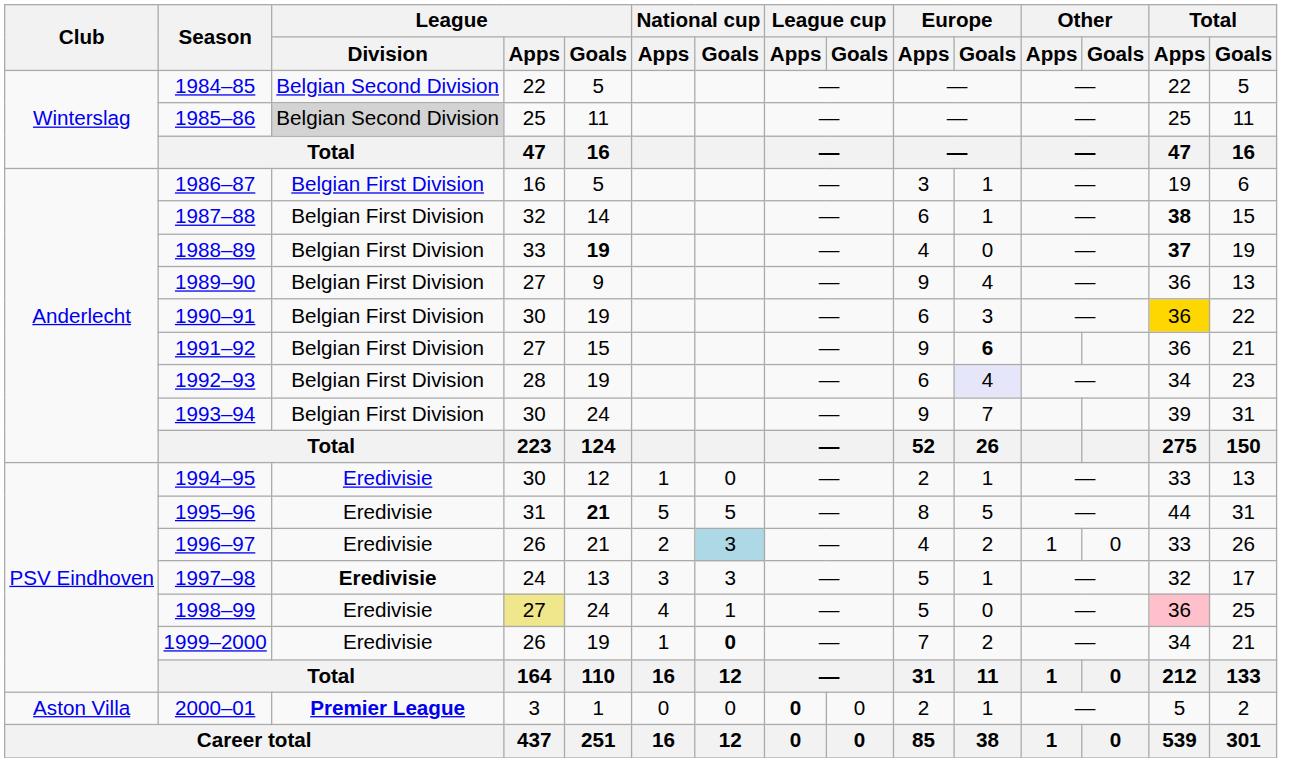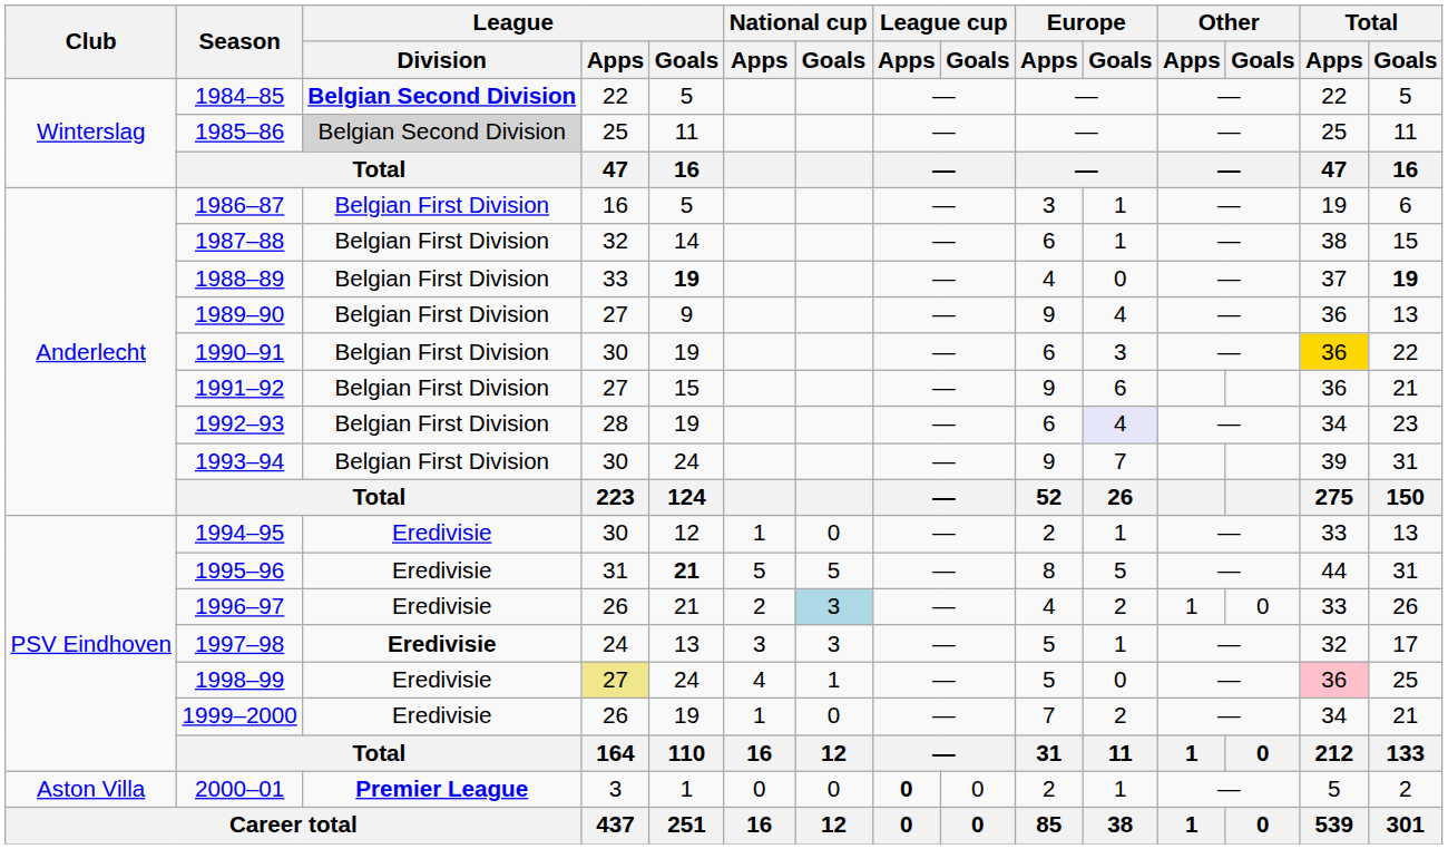1984–85 | League / Division: normal -> bold
1987–88 | Total / Apps: bold -> normal
1988–89 | Total / Apps: bold -> normal
1988–89 | Total / Goals: normal -> bold
1991–92 | Europe / Goals: bold -> normal
1999–2000 | National cup / Goals: bold -> normal
